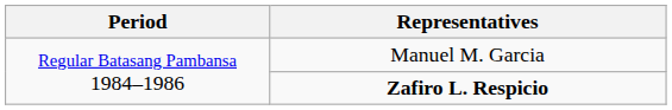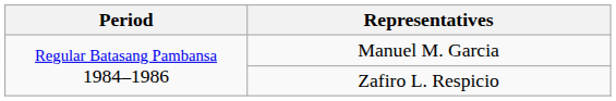Zafiro L. Respicio | Representatives: bold -> normal
